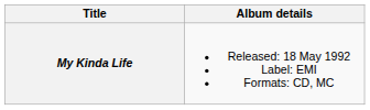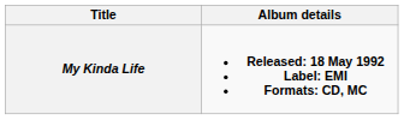My Kinda Life | Album details: normal -> bold
